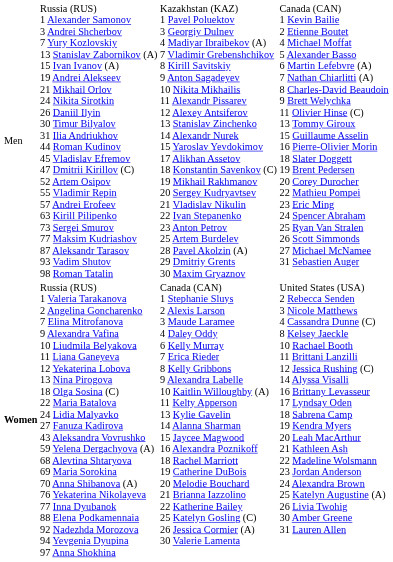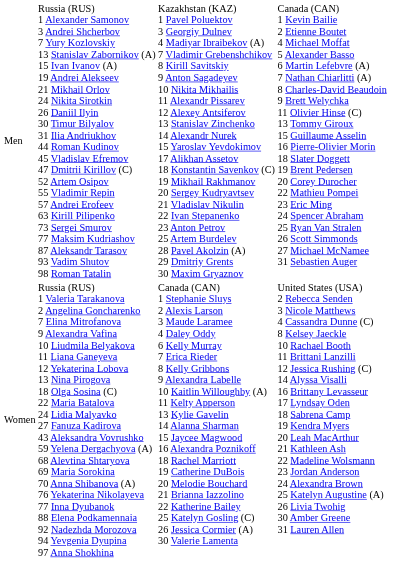Women | column 1: bold -> normal
